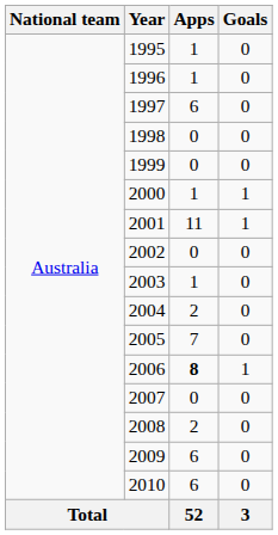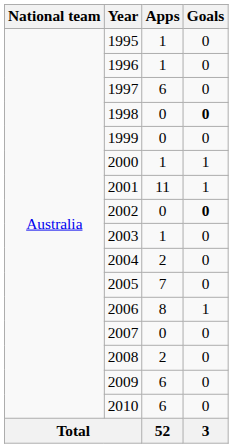1998 | Goals: normal -> bold
2002 | Goals: normal -> bold
2006 | Apps: bold -> normal
